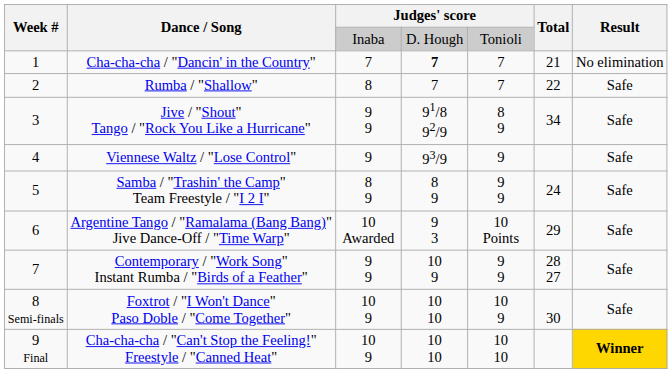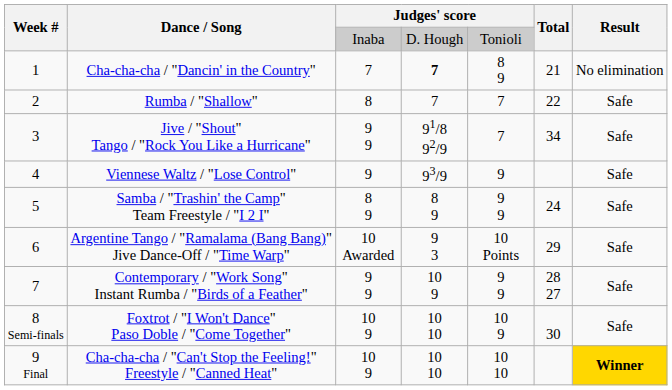Cha-cha-cha / "Dancin' in the Country" | column 5: 7 -> 8 9
Jive / "Shout" Tango / "Rock You Like a Hurricane" | column 5: 8 9 -> 7
